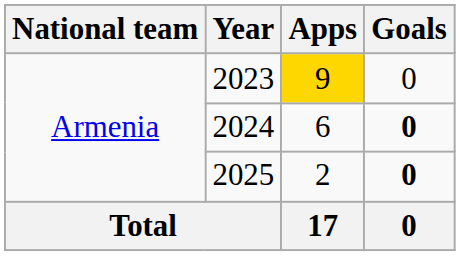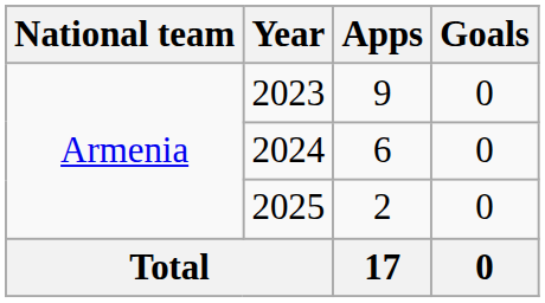2023 | Apps: gold background -> no background
2024 | Goals: bold -> normal
2025 | Goals: bold -> normal
